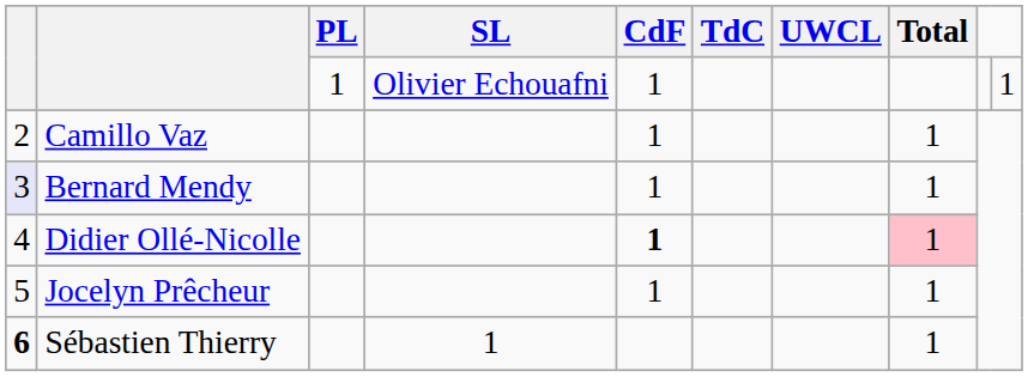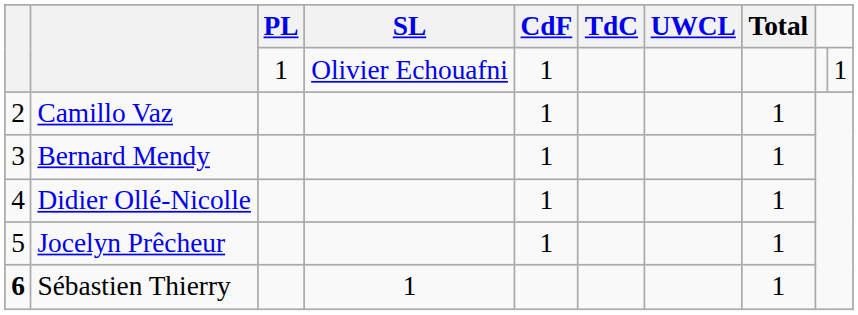Bernard Mendy | column 1: lavender background -> no background
Didier Ollé-Nicolle | CdF: bold -> normal
Didier Ollé-Nicolle | Total: pink background -> no background
